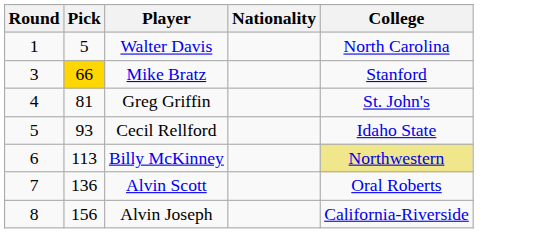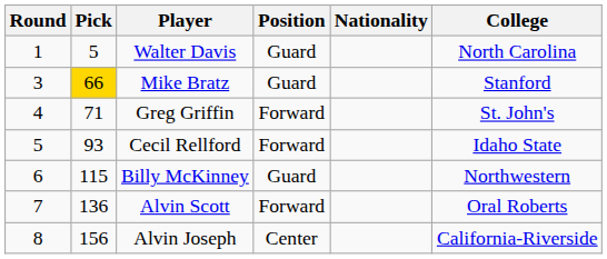+ column: Position | Guard | Guard | Forward | Forward | Guard | Forward | Center
Greg Griffin | Pick: 81 -> 71
Billy McKinney | Pick: 113 -> 115
Billy McKinney | College: khaki background -> no background
